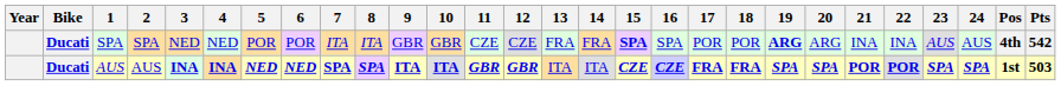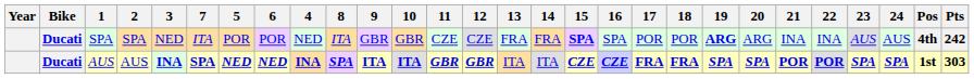columns swapped: 4 <-> 7
row 2 | Pts: 542 -> 242
row 3 | Pts: 503 -> 303
